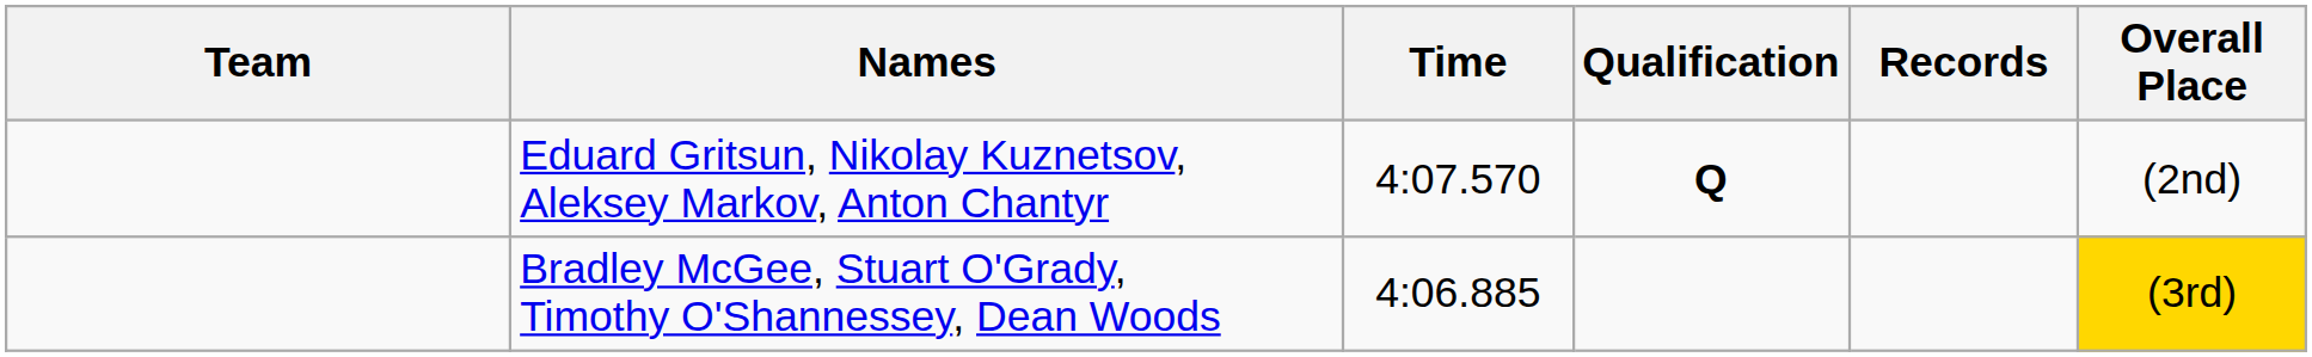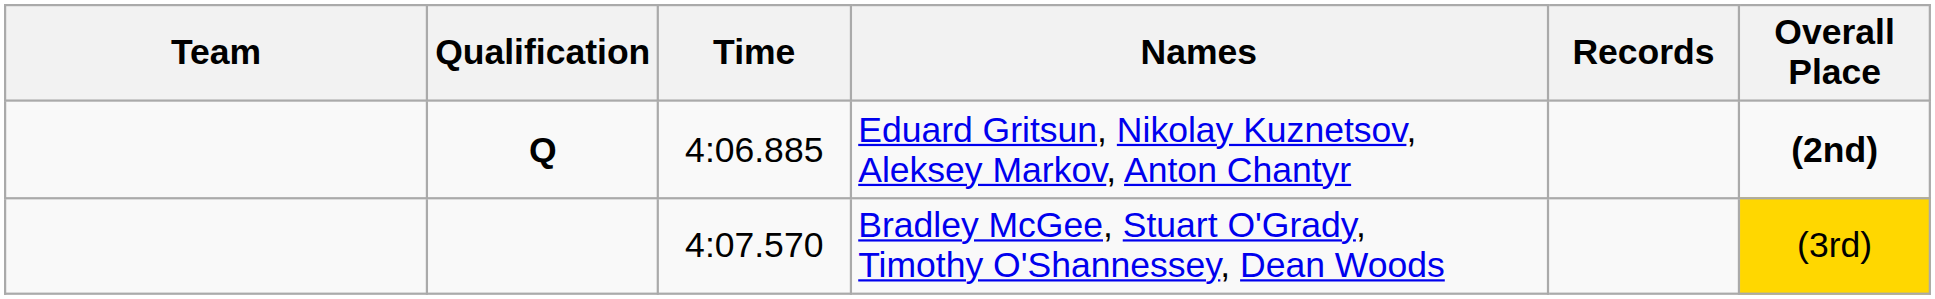columns swapped: Names <-> Qualification
row 2 | Time: 4:07.570 -> 4:06.885
row 2 | Overall Place: normal -> bold
row 3 | Time: 4:06.885 -> 4:07.570
